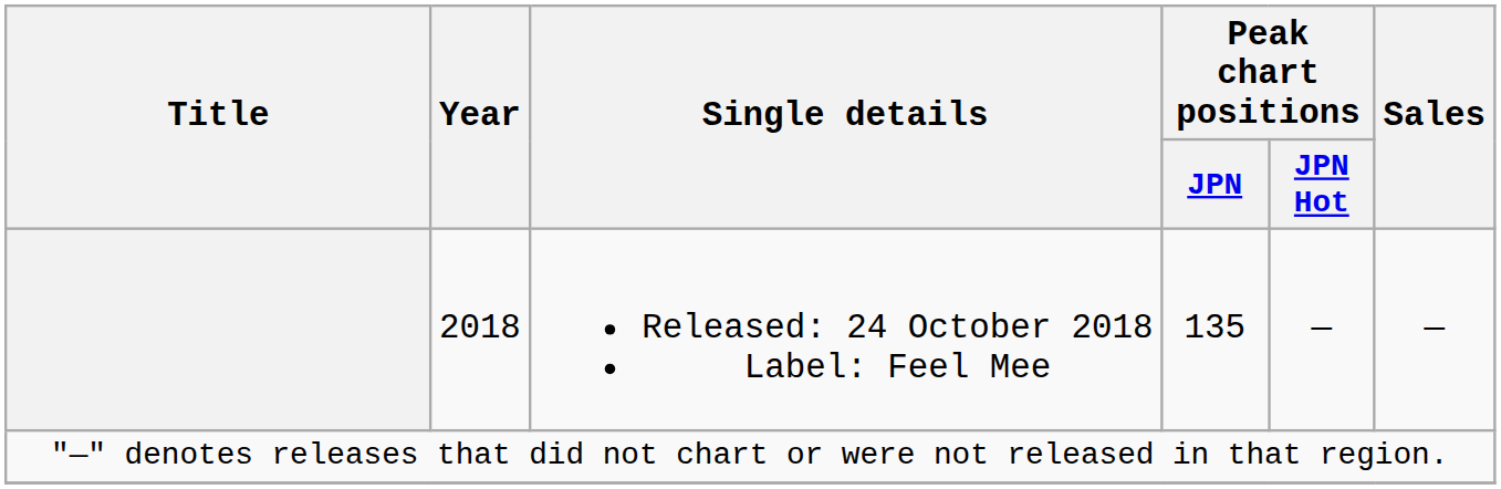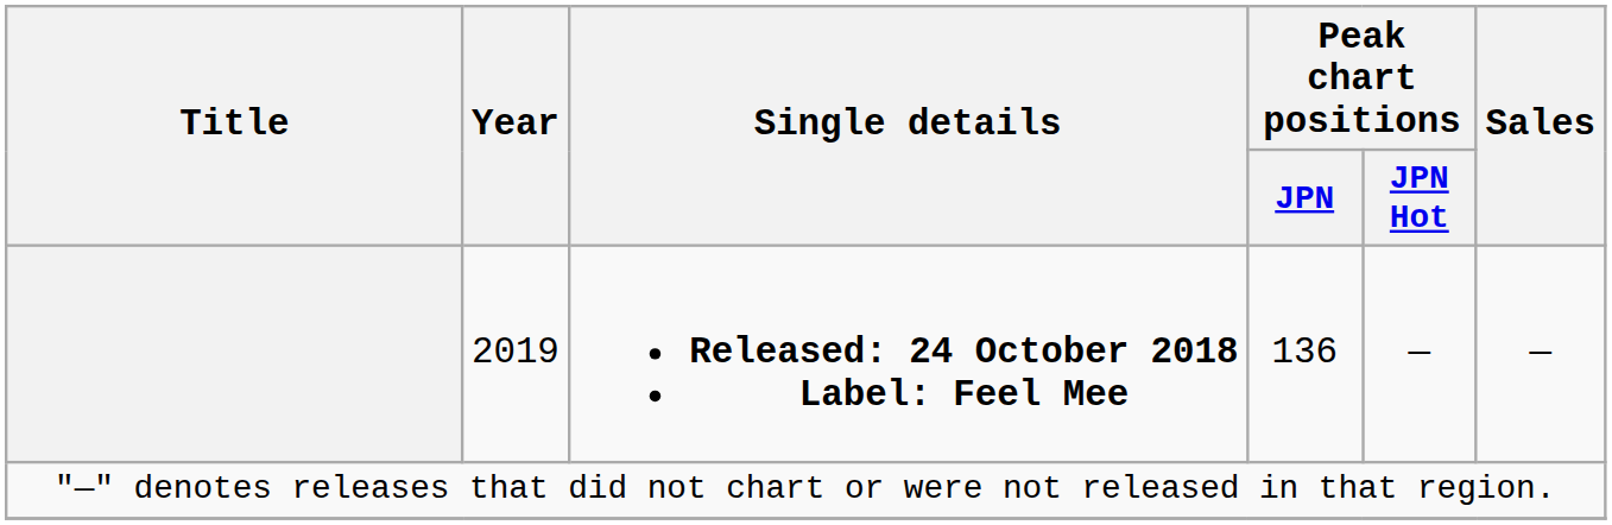row 3 | Year: 2018 -> 2019
row 3 | Single details: normal -> bold
row 3 | Peak chart positions / JPN: 135 -> 136
